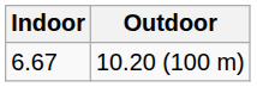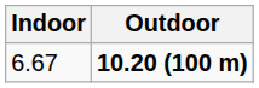6.67 | Outdoor: normal -> bold
